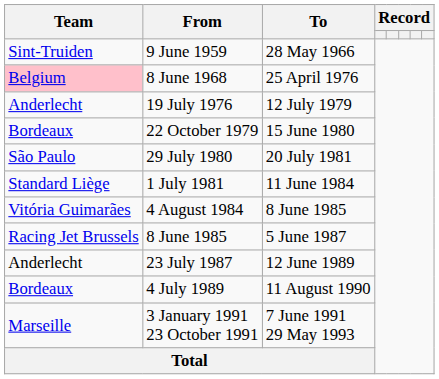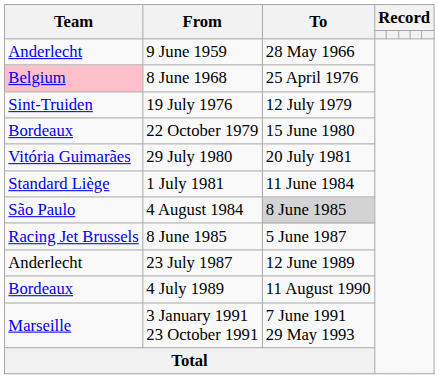9 June 1959 | Team: Sint-Truiden -> Anderlecht
19 July 1976 | Team: Anderlecht -> Sint-Truiden
29 July 1980 | Team: São Paulo -> Vitória Guimarães
4 August 1984 | Team: Vitória Guimarães -> São Paulo
4 August 1984 | To: no background -> lightgrey background
